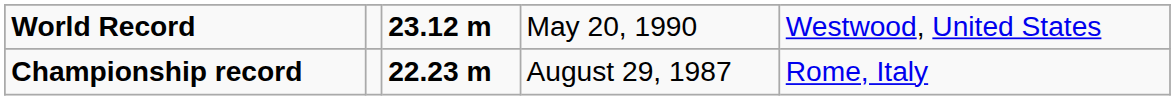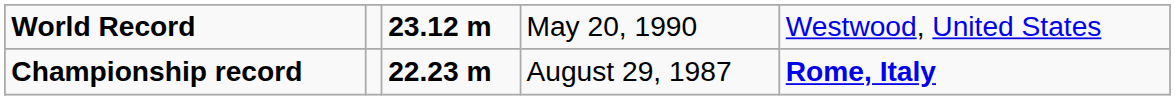Championship record | column 5: normal -> bold
